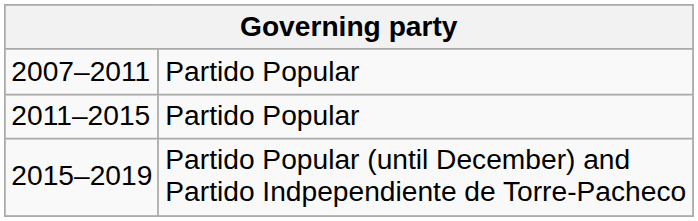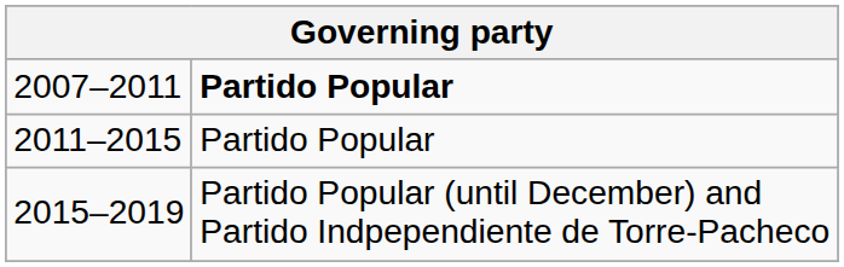2007–2011 | column 2: normal -> bold
